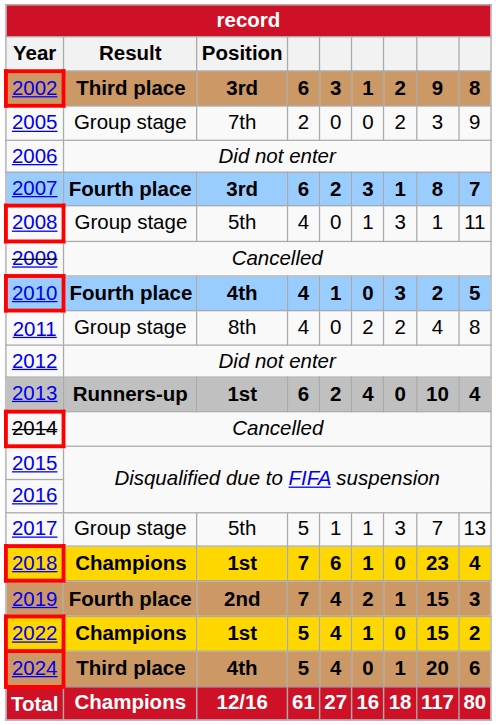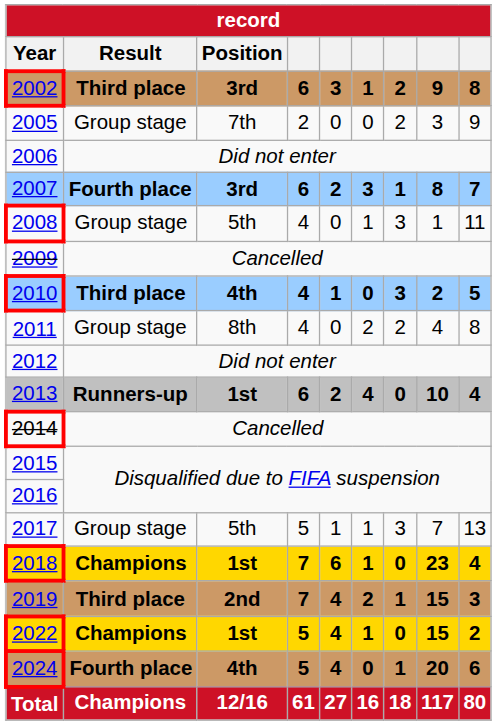2010 | Result: Fourth place -> Third place
2019 | Result: Fourth place -> Third place
2024 | Result: Third place -> Fourth place
